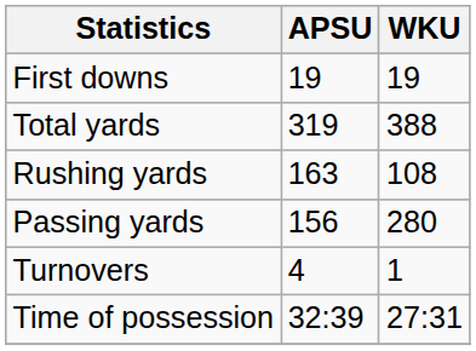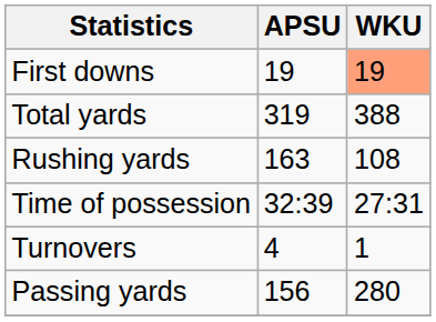First downs | WKU: no background -> lightsalmon background
rows swapped: Passing yards <-> Time of possession
